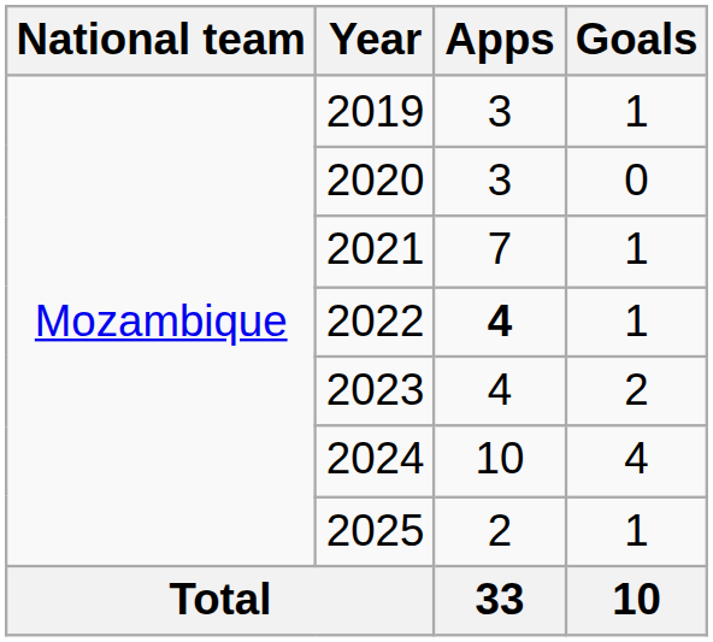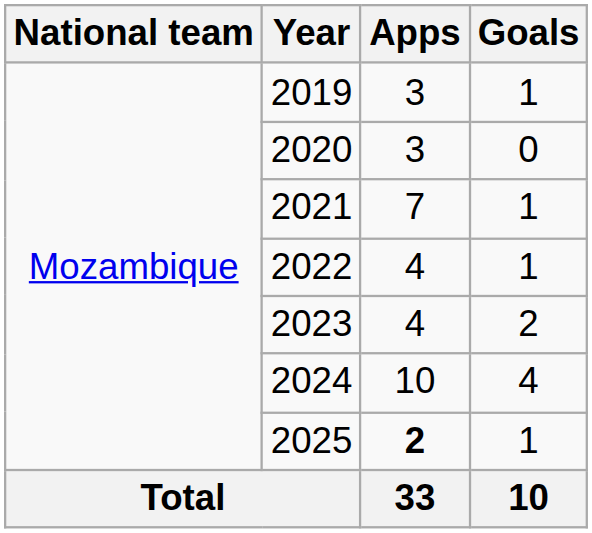2022 | Apps: bold -> normal
2025 | Apps: normal -> bold
